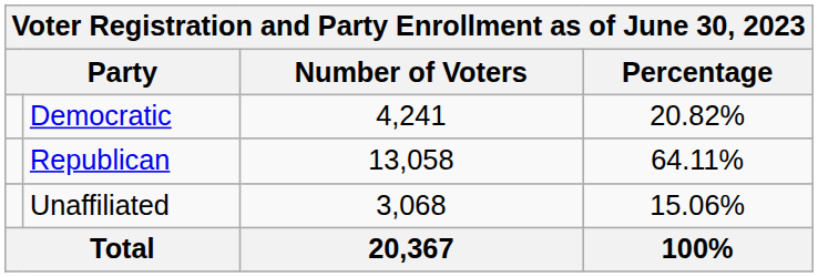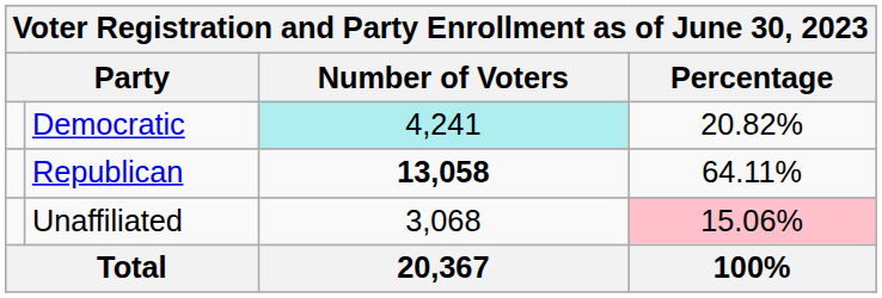Democratic | Number of Voters: no background -> paleturquoise background
Republican | Number of Voters: normal -> bold
Unaffiliated | Percentage: no background -> pink background
